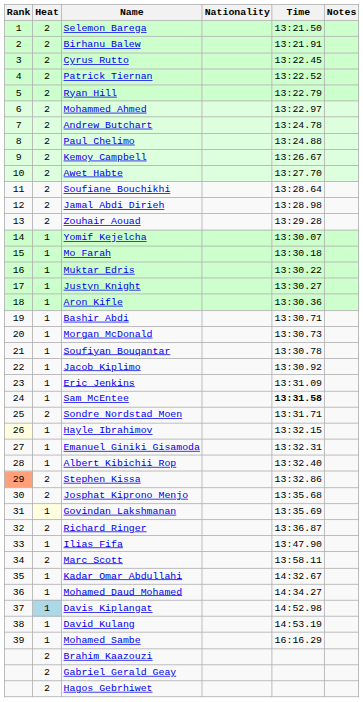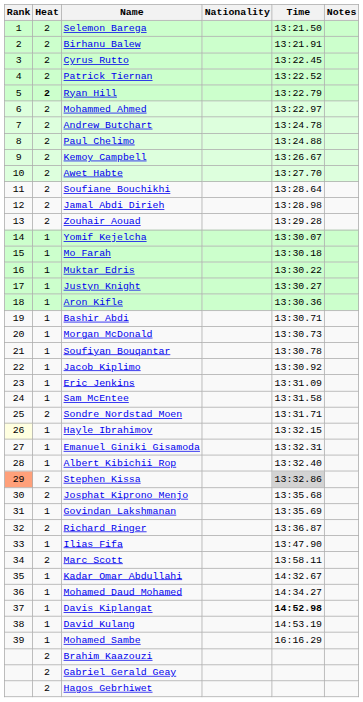Ryan Hill | Heat: normal -> bold
Sam McEntee | Time: bold -> normal
Stephen Kissa | Time: no background -> lightgrey background
Govindan Lakshmanan | Heat: lightyellow background -> no background
Davis Kiplangat | Heat: lightblue background -> no background
Davis Kiplangat | Time: normal -> bold
